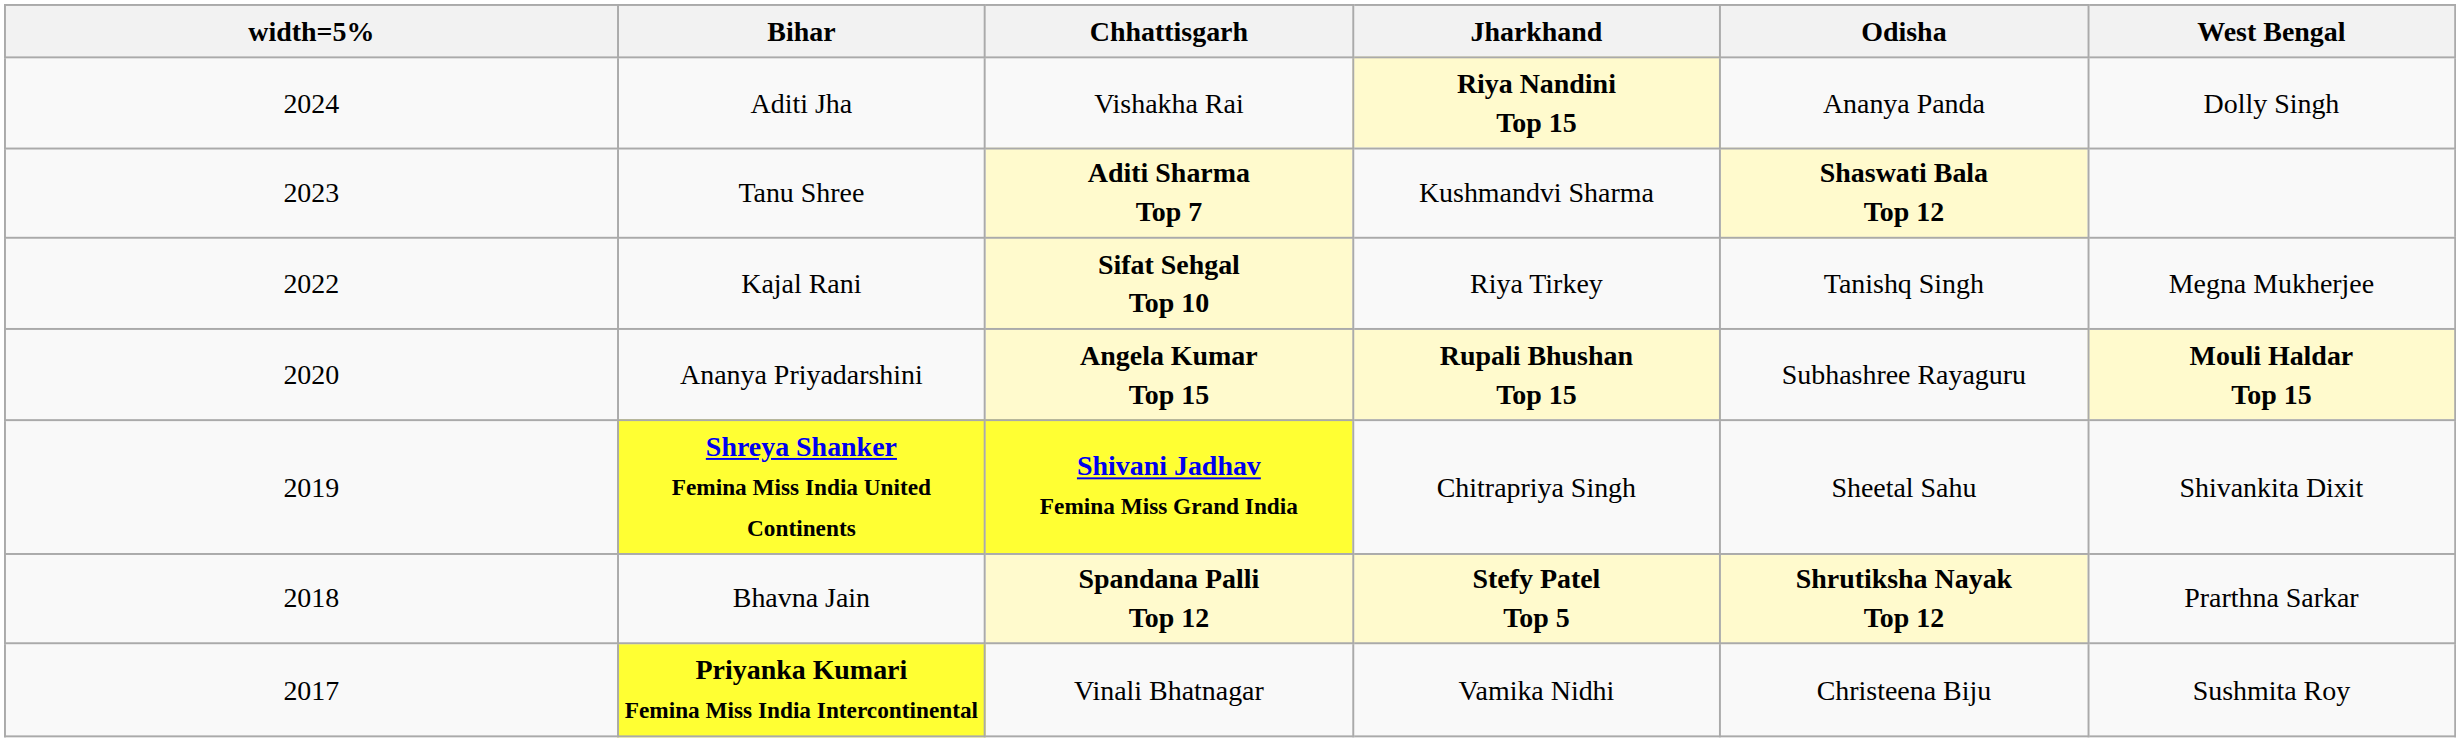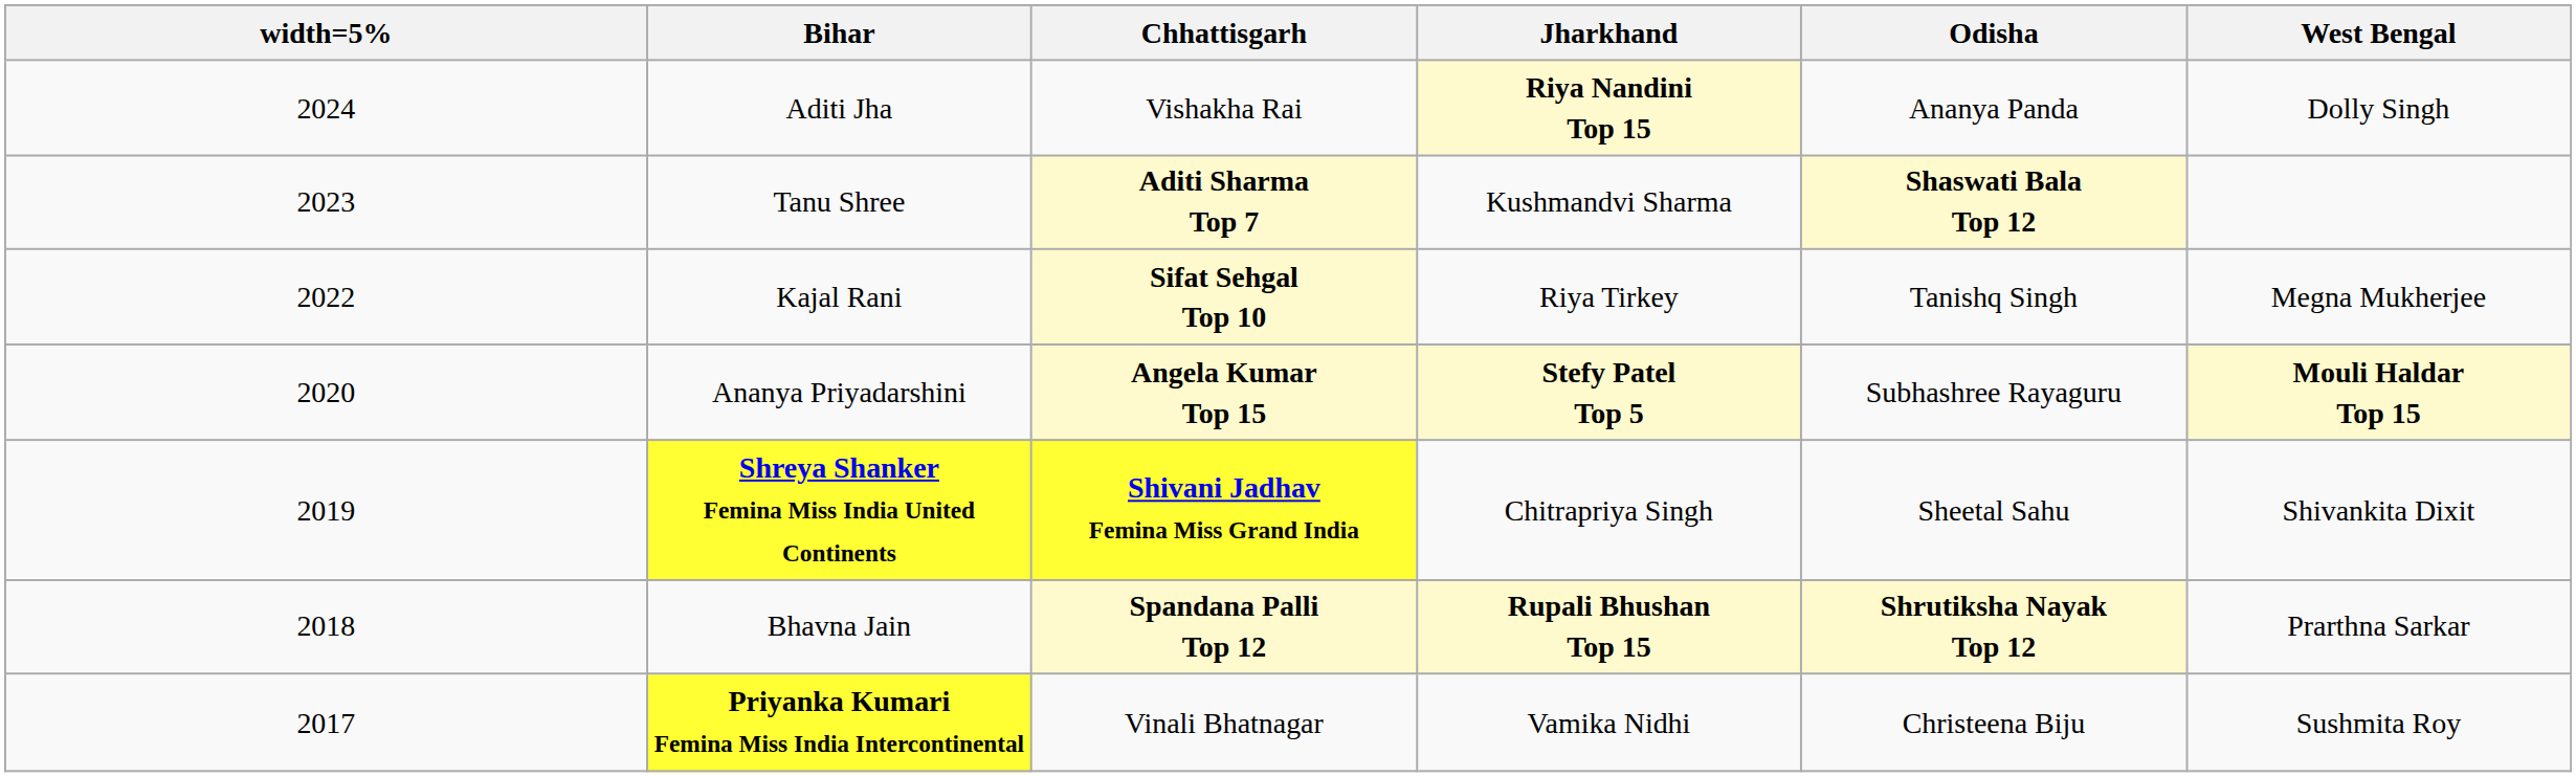Ananya Priyadarshini | Jharkhand: Rupali Bhushan Top 15 -> Stefy Patel Top 5
Bhavna Jain | Jharkhand: Stefy Patel Top 5 -> Rupali Bhushan Top 15
